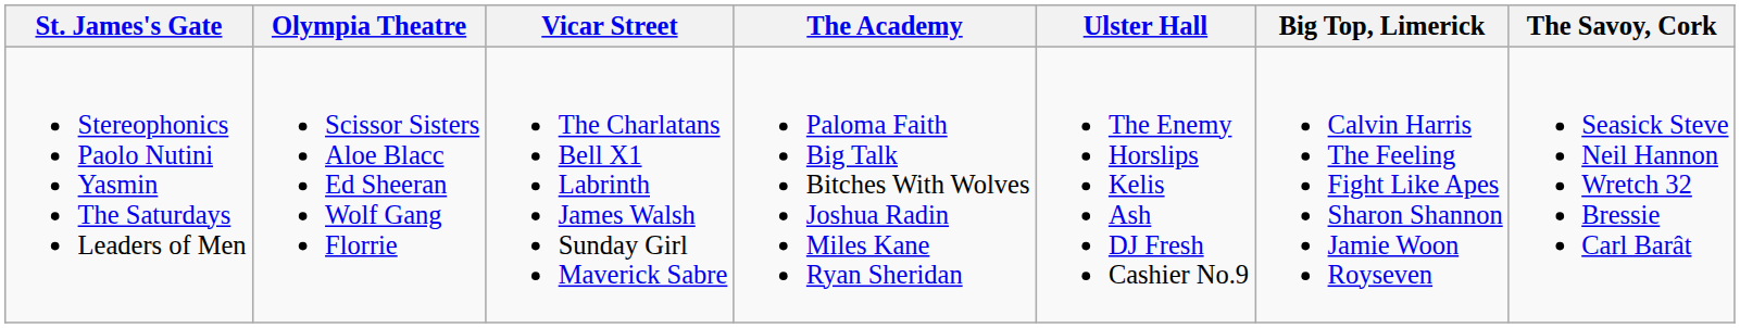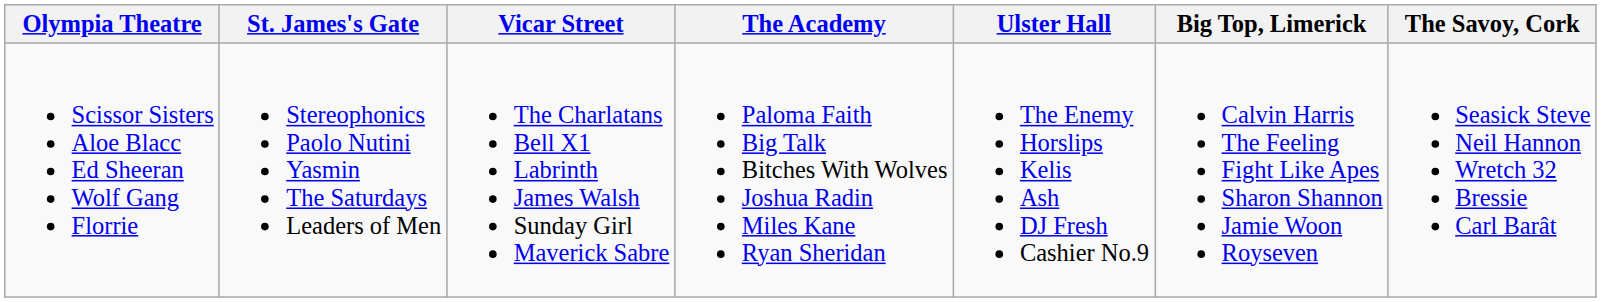columns swapped: St. James's Gate <-> Olympia Theatre
